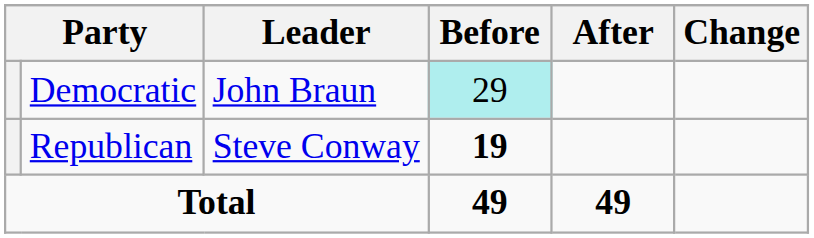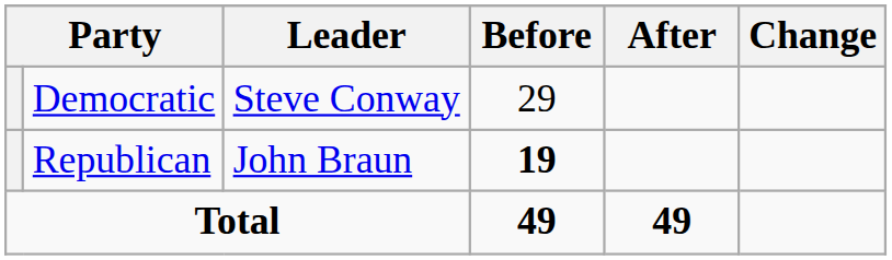Democratic | Leader: John Braun -> Steve Conway
Democratic | Before: paleturquoise background -> no background
Republican | Leader: Steve Conway -> John Braun
